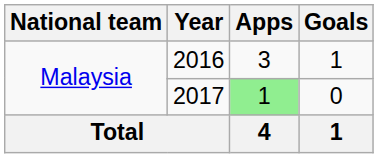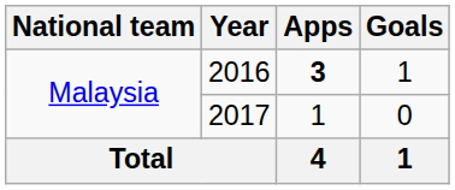2016 | Apps: normal -> bold
2017 | Apps: lightgreen background -> no background
